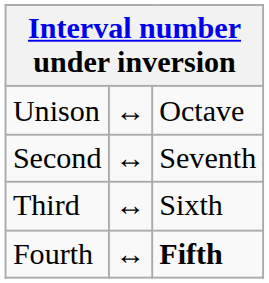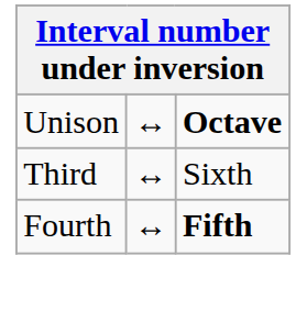Unison | column 3: normal -> bold
- row: Second | ↔ | Seventh
